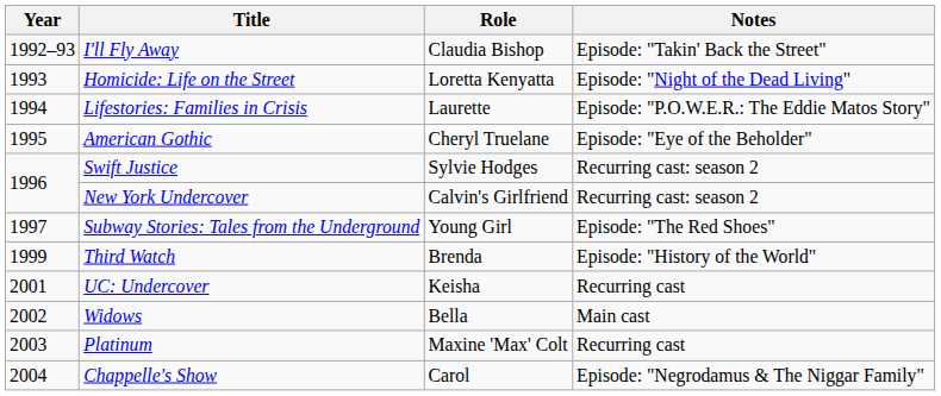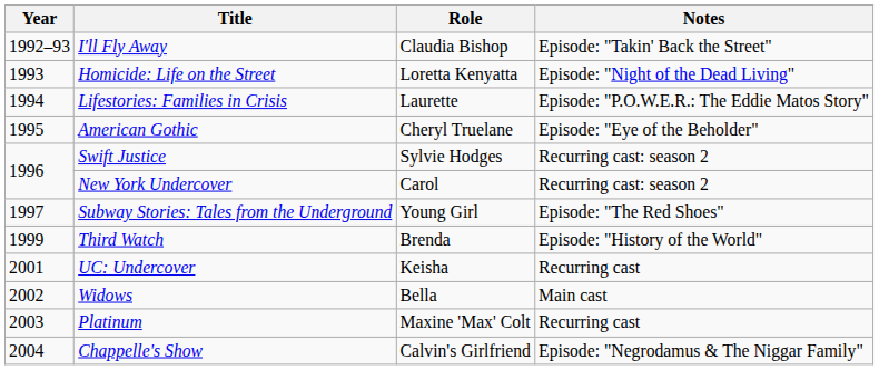New York Undercover | Role: Calvin's Girlfriend -> Carol
Chappelle's Show | Role: Carol -> Calvin's Girlfriend
